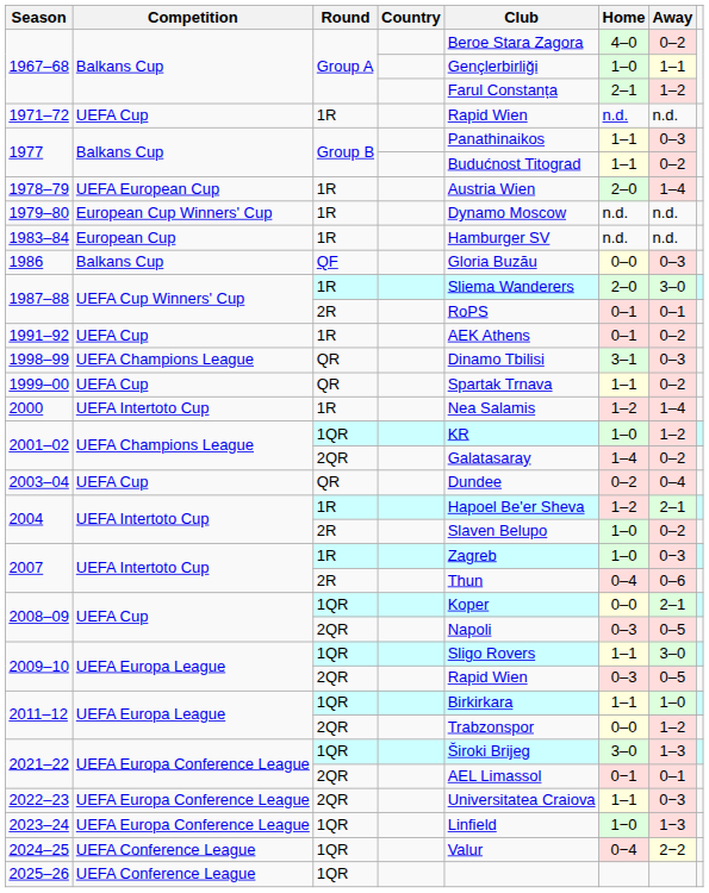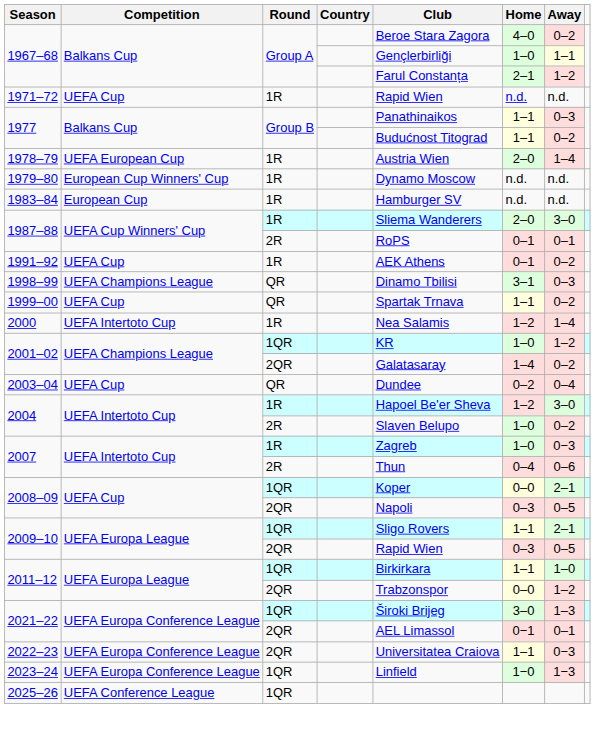- row: 1986 | Balkans Cup | QF | Gloria Buzău | 0–0 | 0–3
2004 / 1R | Away: 2–1 -> 3–0
2009–10 / 1QR | Away: 3–0 -> 2–1
- row: 2024–25 | UEFA Conference League | 1QR | Valur | 0−4 | 2−2
